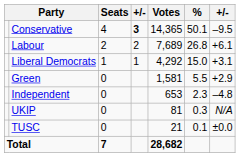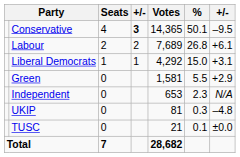Independent | column 7: –4.8 -> N/A
UKIP | column 7: N/A -> –4.8
